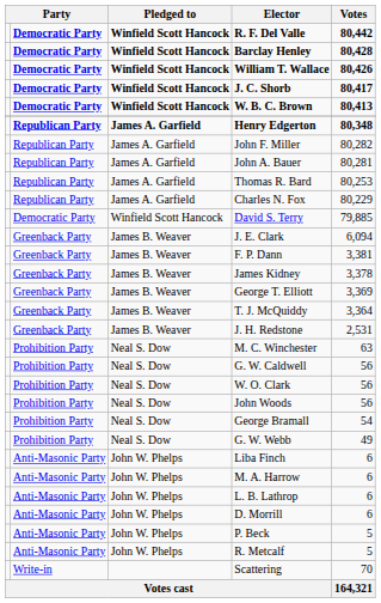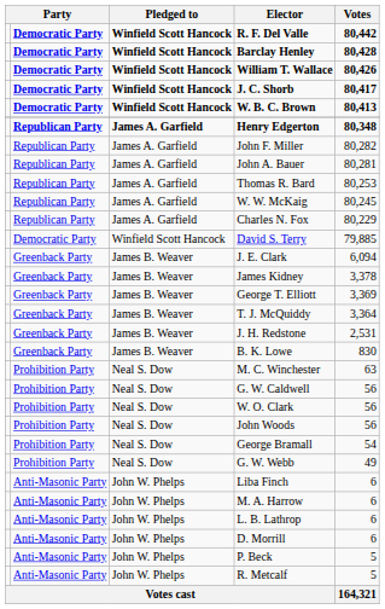+ row: Republican Party | James A. Garfield | W. W. McKaig | 80,245
- row: Greenback Party | James B. Weaver | F. P. Dann | 3,381
+ row: Greenback Party | James B. Weaver | B. K. Lowe | 830
- row: Write-in | Scattering | 70
